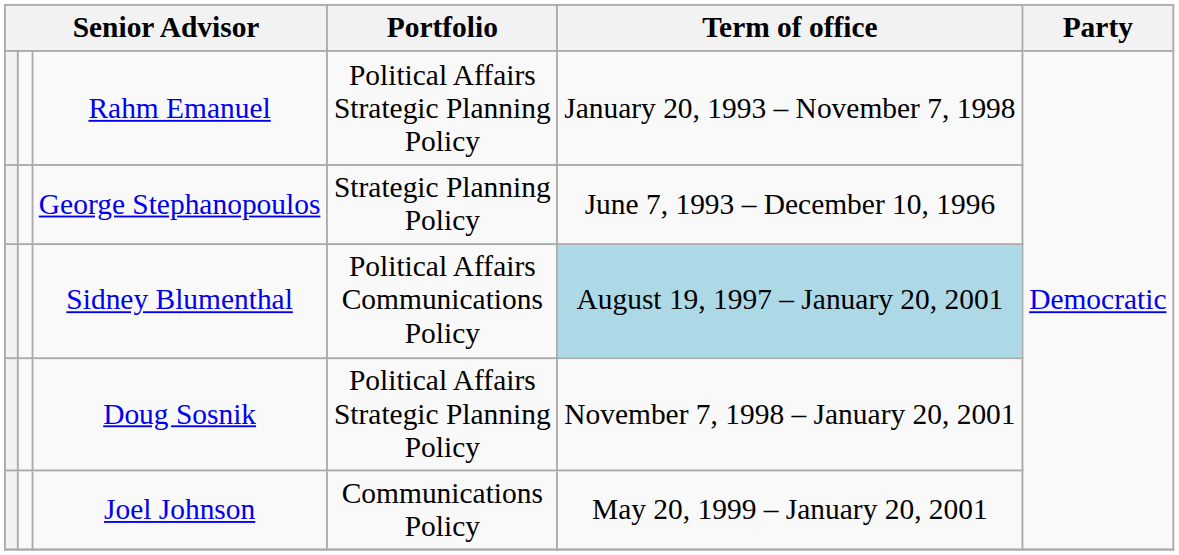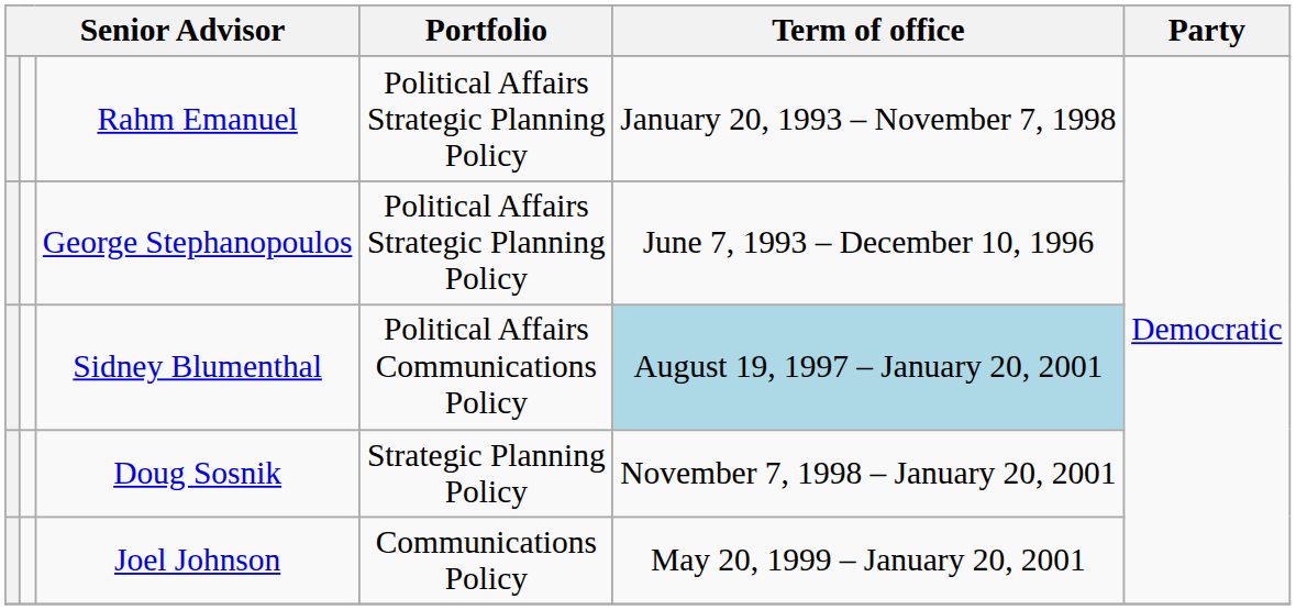George Stephanopoulos | Portfolio: Strategic Planning Policy -> Political Affairs Strategic Planning Policy
Doug Sosnik | Portfolio: Political Affairs Strategic Planning Policy -> Strategic Planning Policy
